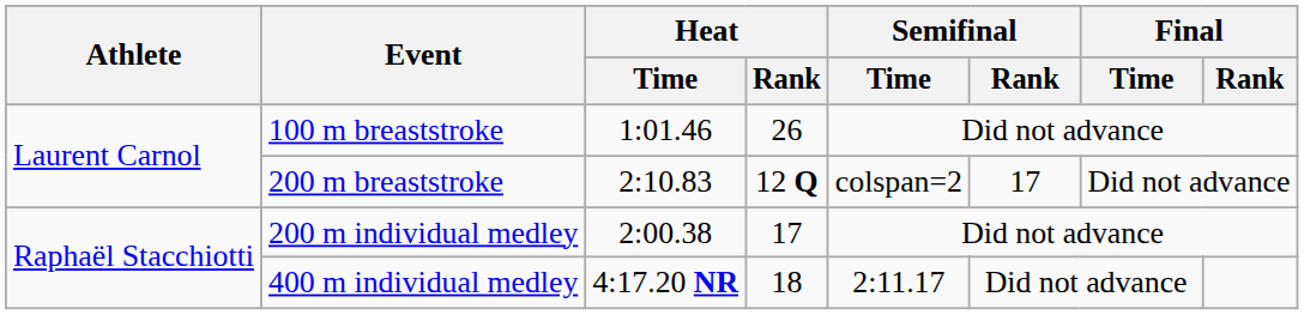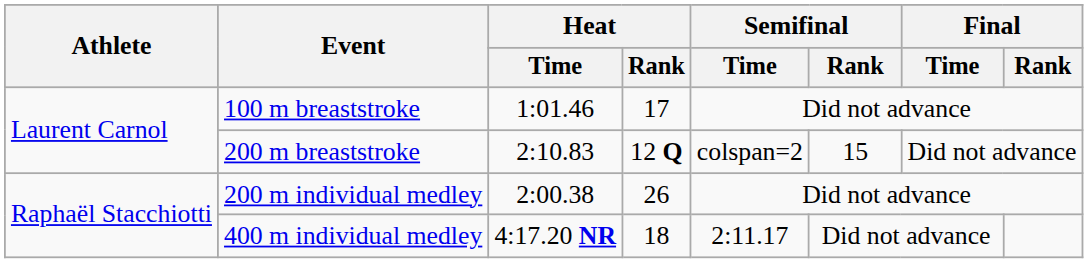100 m breaststroke | Heat / Rank: 26 -> 17
200 m breaststroke | Semifinal / Rank: 17 -> 15
200 m individual medley | Heat / Rank: 17 -> 26
